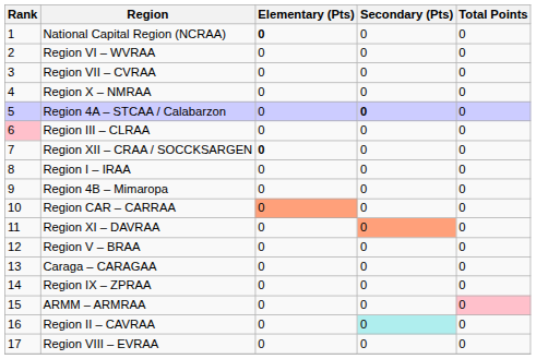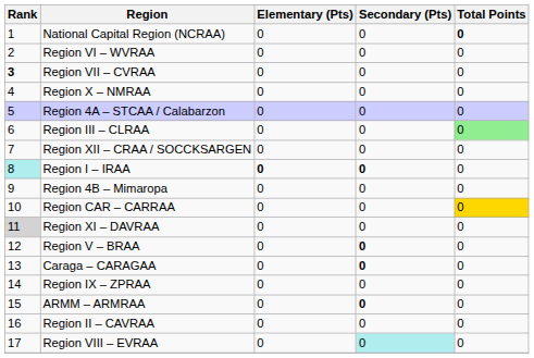National Capital Region (NCRAA) | Elementary (Pts): bold -> normal
National Capital Region (NCRAA) | Total Points: normal -> bold
Region VII – CVRAA | Rank: normal -> bold
Region 4A – STCAA / Calabarzon | Secondary (Pts): bold -> normal
Region III – CLRAA | Rank: pink background -> no background
Region III – CLRAA | Total Points: no background -> lightgreen background
Region XII – CRAA / SOCCKSARGEN | Elementary (Pts): bold -> normal
Region I – IRAA | Rank: no background -> paleturquoise background
Region I – IRAA | Elementary (Pts): normal -> bold
Region I – IRAA | Secondary (Pts): normal -> bold
Region CAR – CARRAA | Elementary (Pts): lightsalmon background -> no background
Region CAR – CARRAA | Total Points: no background -> gold background
Region XI – DAVRAA | Rank: no background -> lightgrey background
Region XI – DAVRAA | Secondary (Pts): lightsalmon background -> no background
Region V – BRAA | Secondary (Pts): normal -> bold
Caraga – CARAGAA | Secondary (Pts): normal -> bold
ARMM – ARMRAA | Secondary (Pts): normal -> bold
ARMM – ARMRAA | Total Points: pink background -> no background
Region II – CAVRAA | Secondary (Pts): paleturquoise background -> no background
Region VIII – EVRAA | Secondary (Pts): no background -> paleturquoise background
